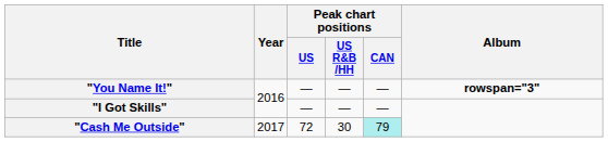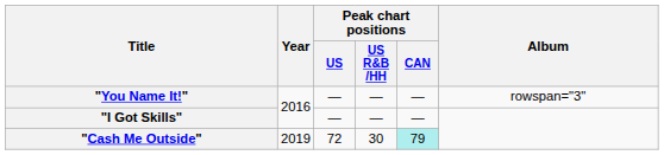"You Name It!" | Album: bold -> normal
"Cash Me Outside" | Year: 2017 -> 2019
